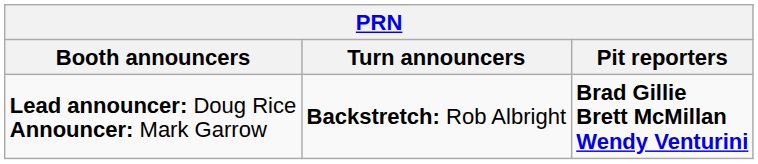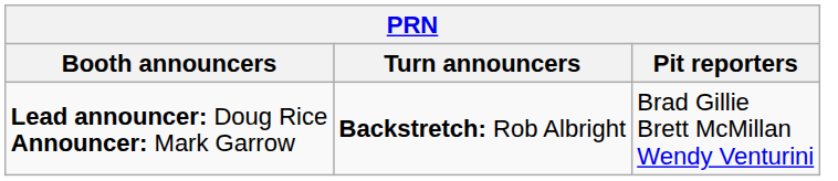Lead announcer: Doug Rice Announcer: Mark Garrow | Pit reporters: bold -> normal
